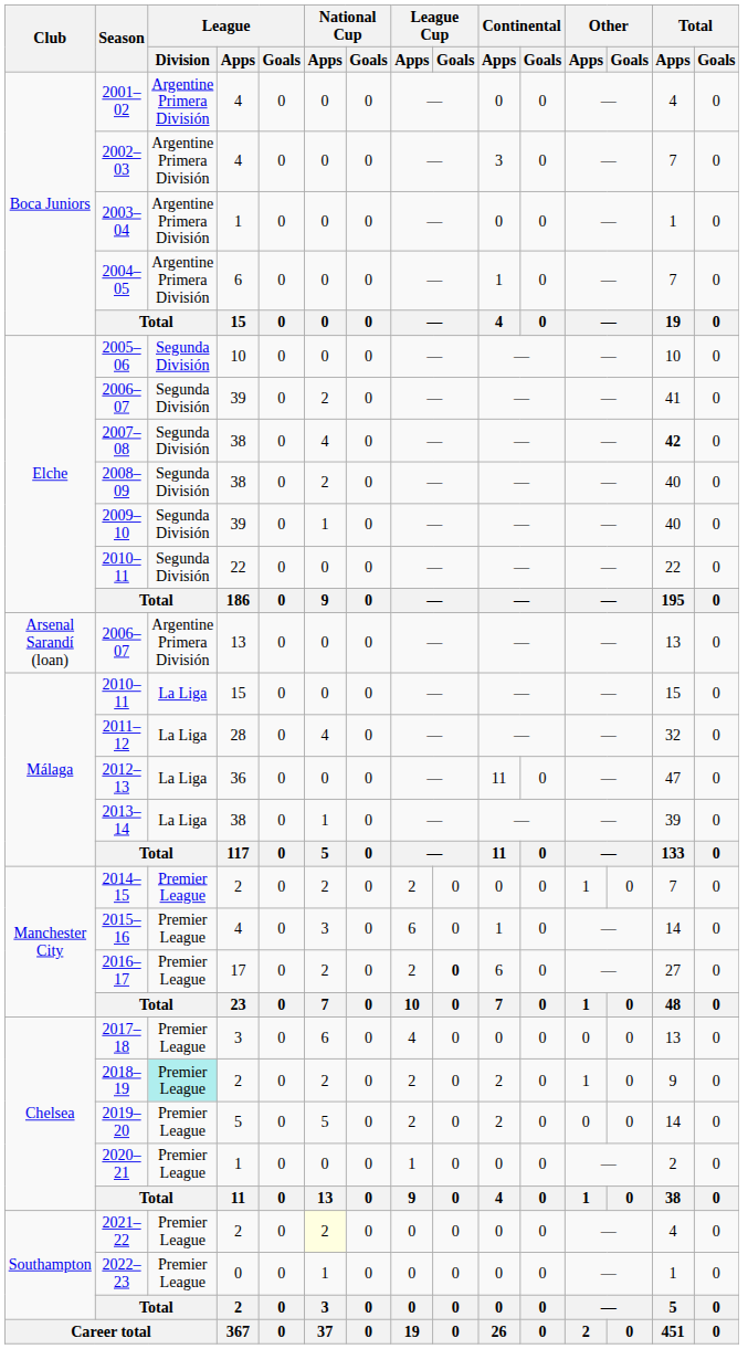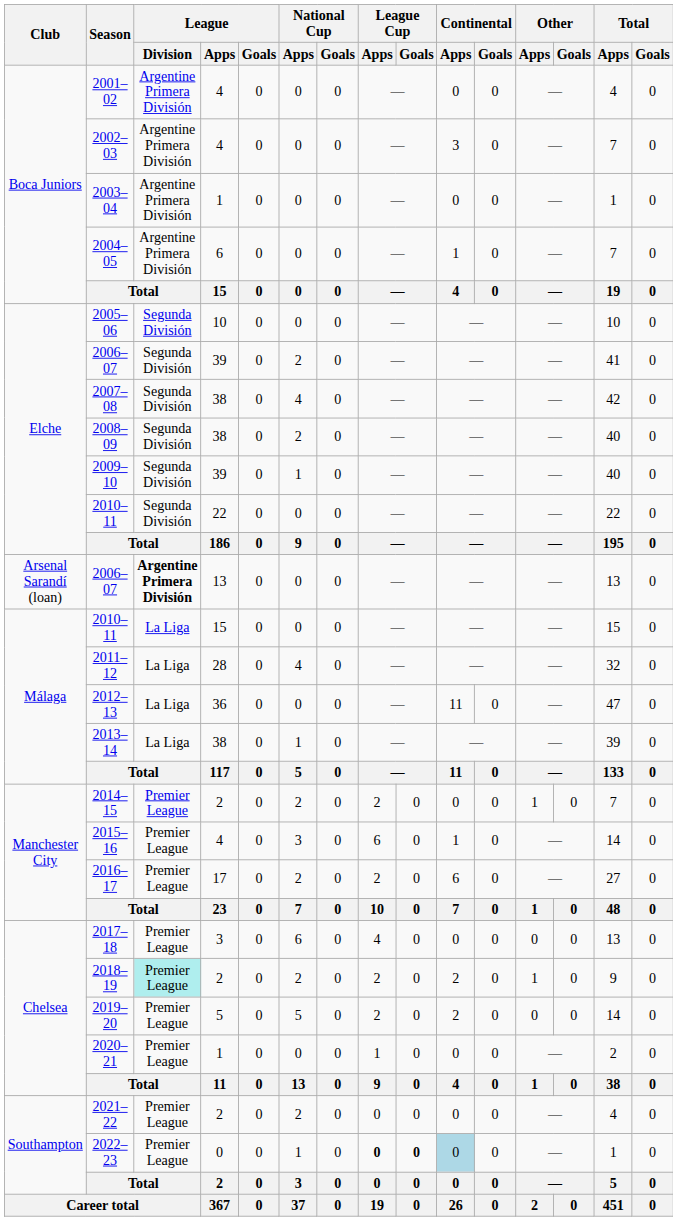2007–08 | Total / Apps: bold -> normal
2006–07 / 13 | League / Division: normal -> bold
2016–17 | League Cup / Goals: bold -> normal
2021–22 | National Cup / Apps: lightyellow background -> no background
2022–23 | League Cup / Apps: normal -> bold
2022–23 | League Cup / Goals: normal -> bold
2022–23 | Continental / Apps: no background -> lightblue background
